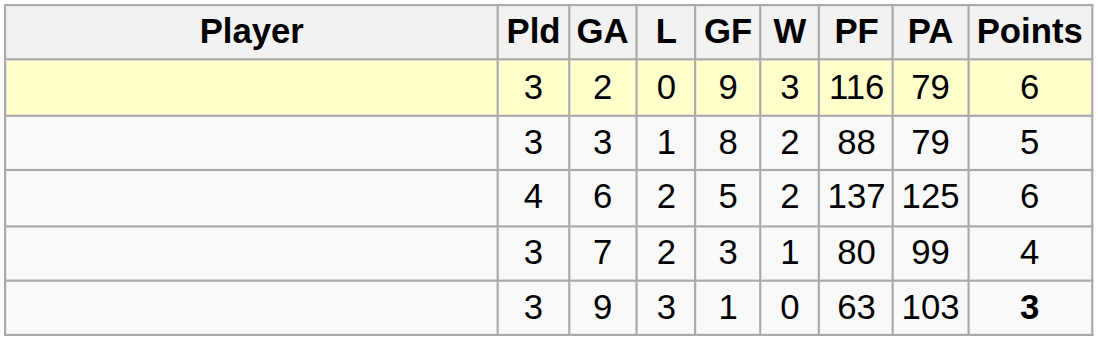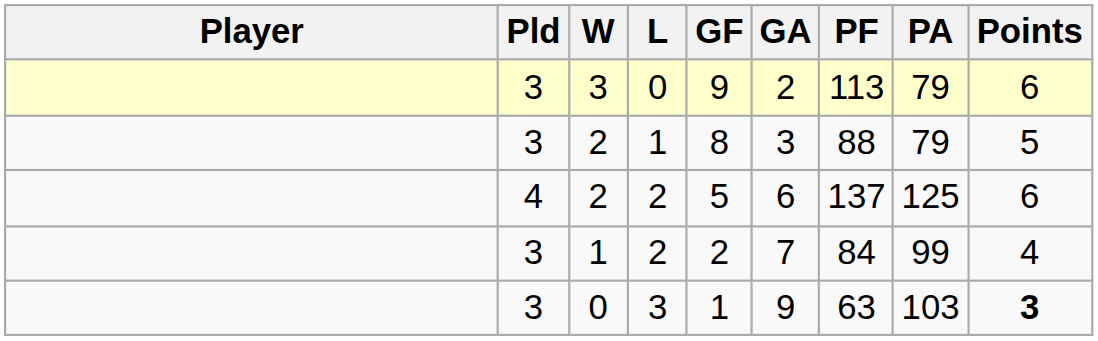columns swapped: W <-> GA
row 2 | PF: 116 -> 113
row 5 | GF: 3 -> 2
row 5 | PF: 80 -> 84
